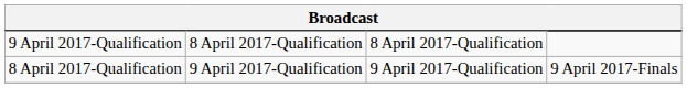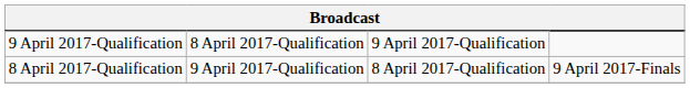row 2 | column 3: 8 April 2017-Qualification -> 9 April 2017-Qualification
row 3 | column 3: 9 April 2017-Qualification -> 8 April 2017-Qualification
